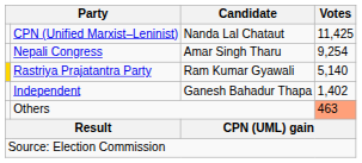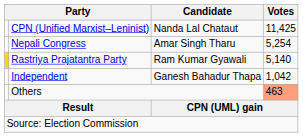Nepali Congress | Votes: 9,254 -> 5,254
Independent | Votes: 1,402 -> 1,042
